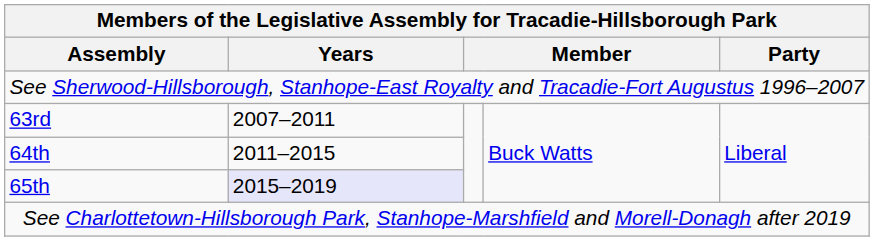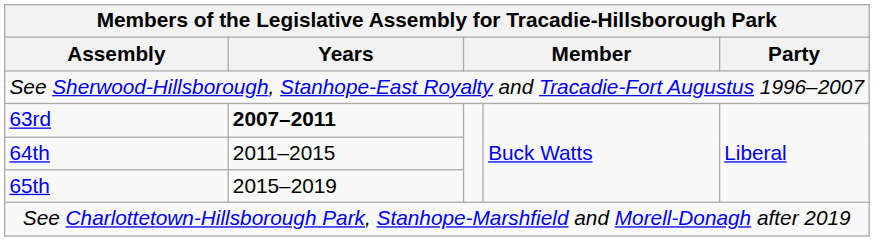63rd | Years: normal -> bold
65th | Years: lavender background -> no background
